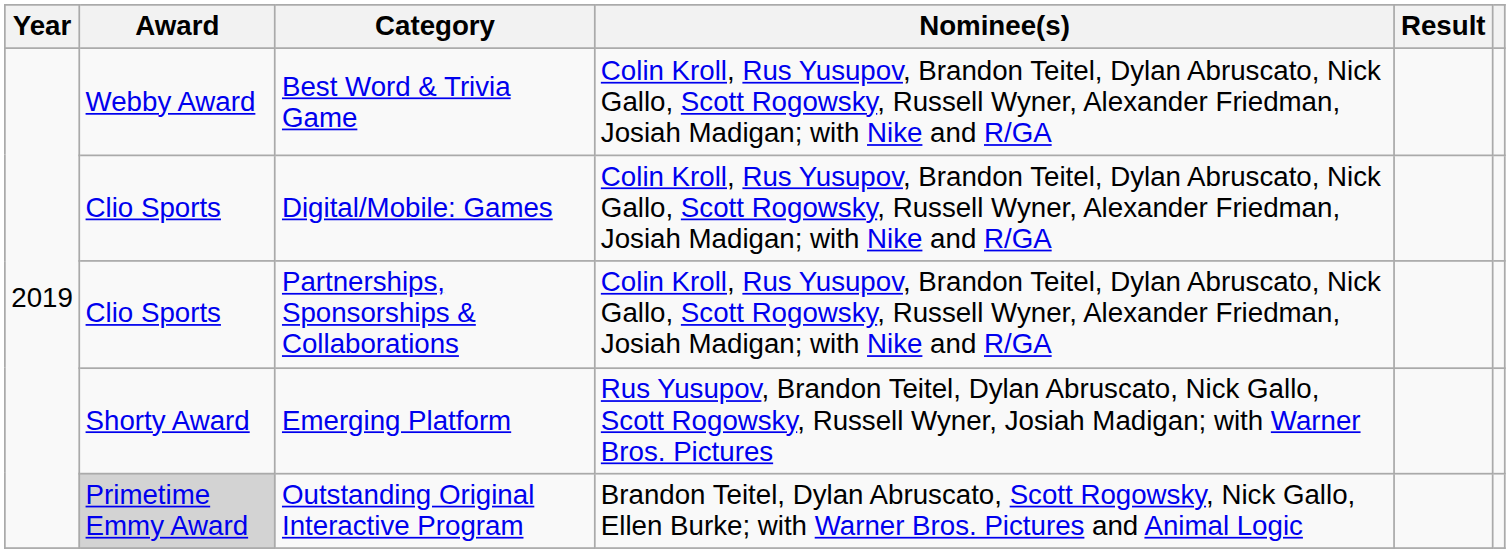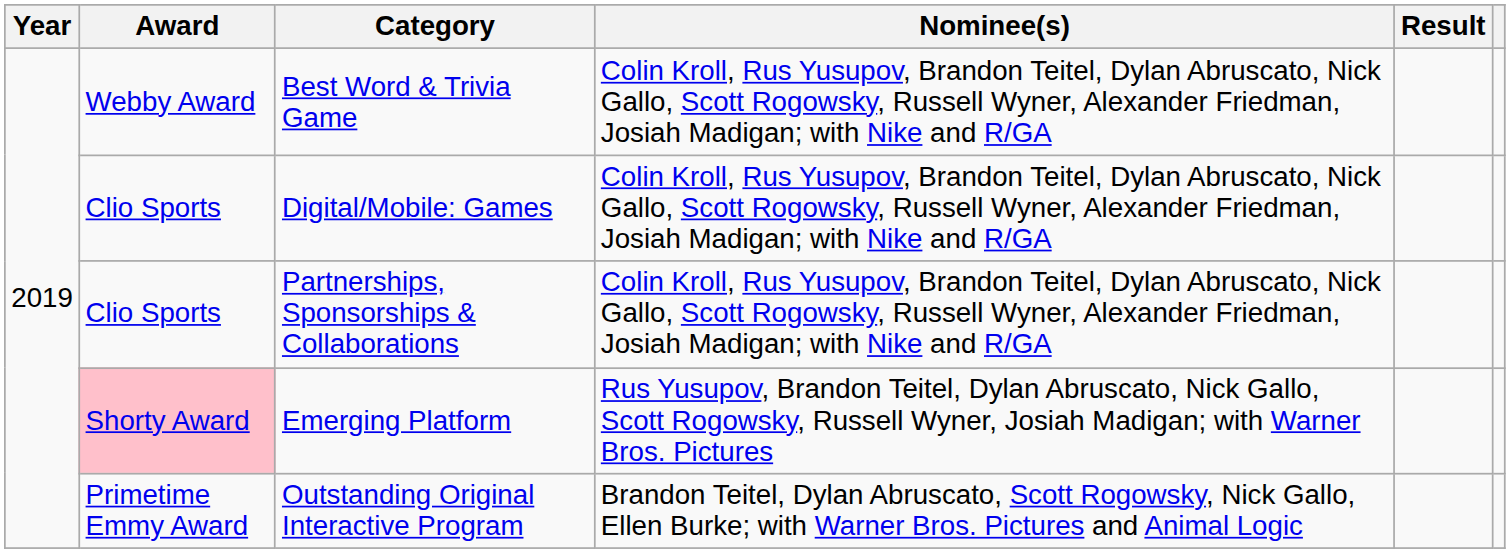Emerging Platform | Award: no background -> pink background
Outstanding Original Interactive Program | Award: lightgrey background -> no background
